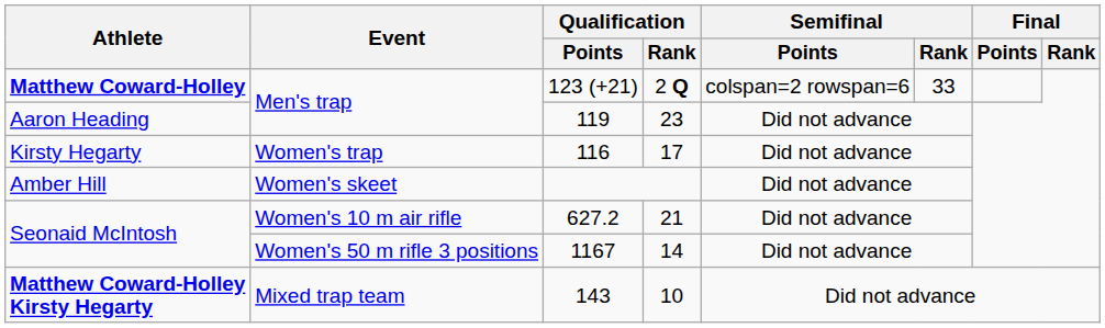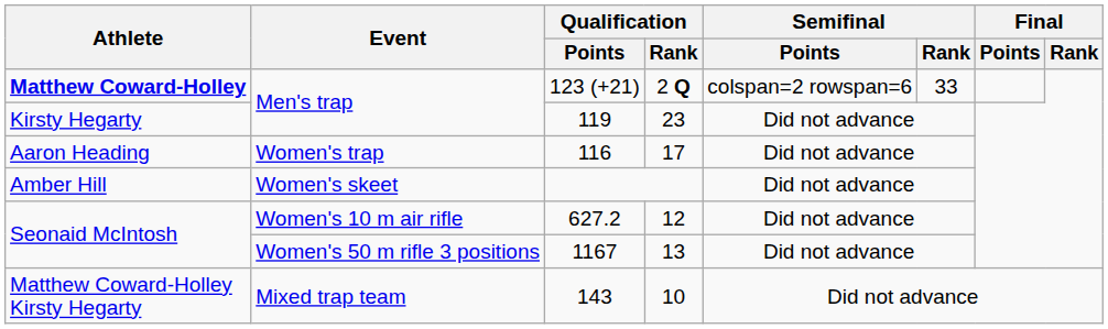119 | Athlete: Aaron Heading -> Kirsty Hegarty
116 | Athlete: Kirsty Hegarty -> Aaron Heading
627.2 | Qualification / Rank: 21 -> 12
1167 | Qualification / Rank: 14 -> 13
143 | Athlete: bold -> normal
